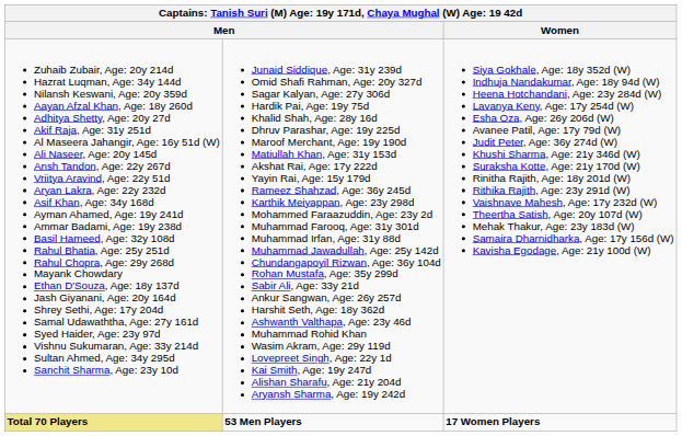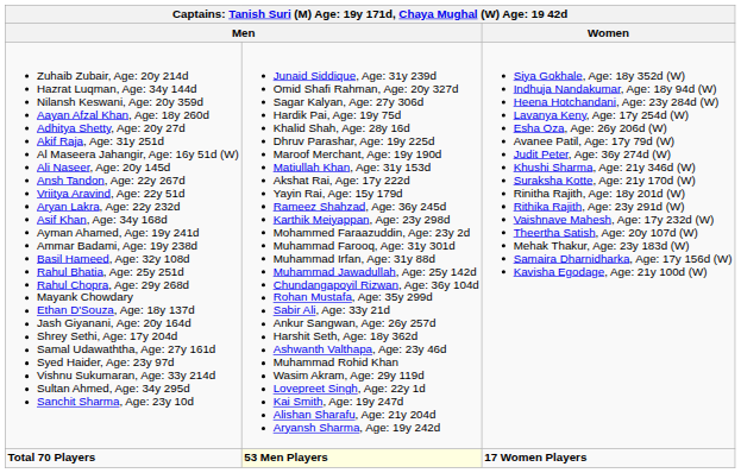row 4 | column 1: khaki background -> no background
row 4 | column 2: no background -> lightyellow background
